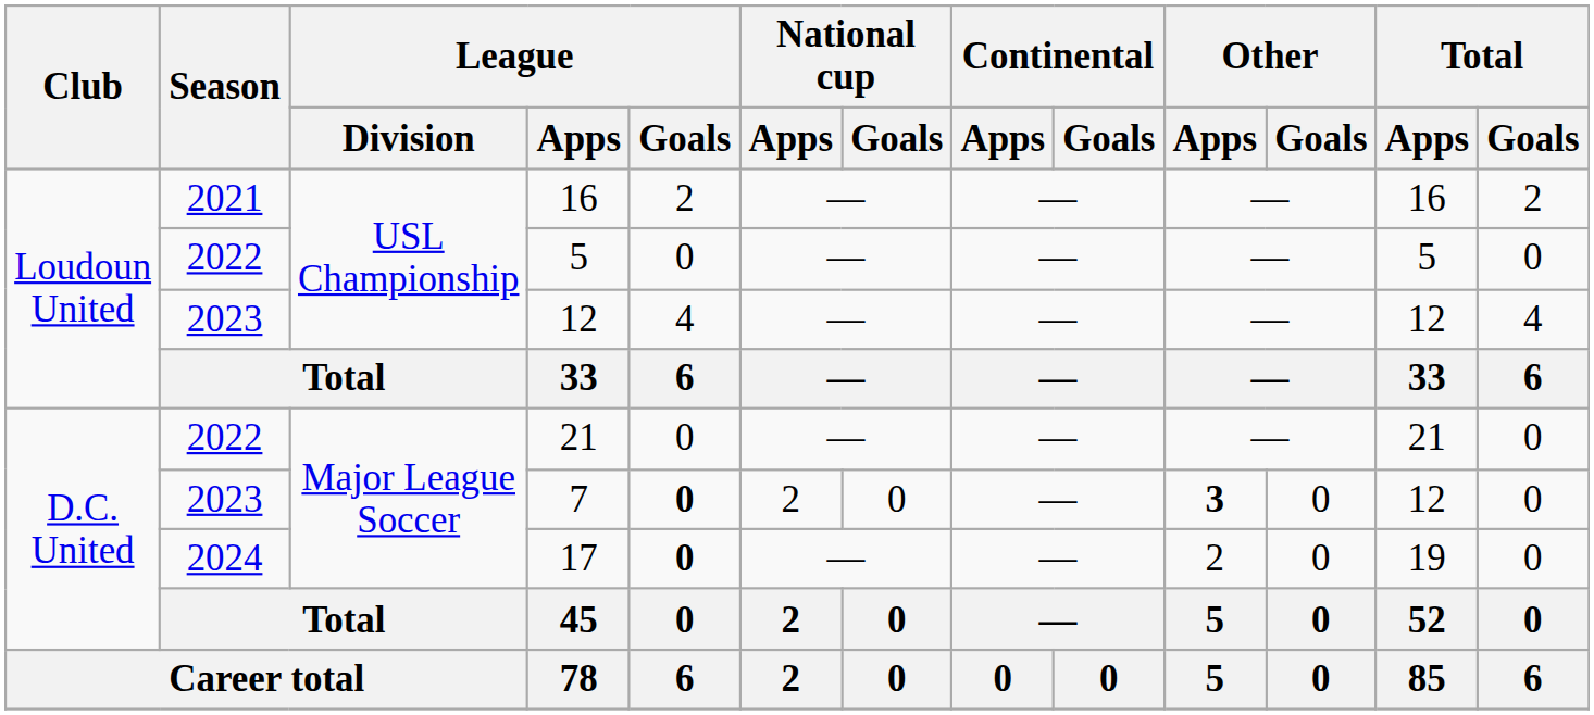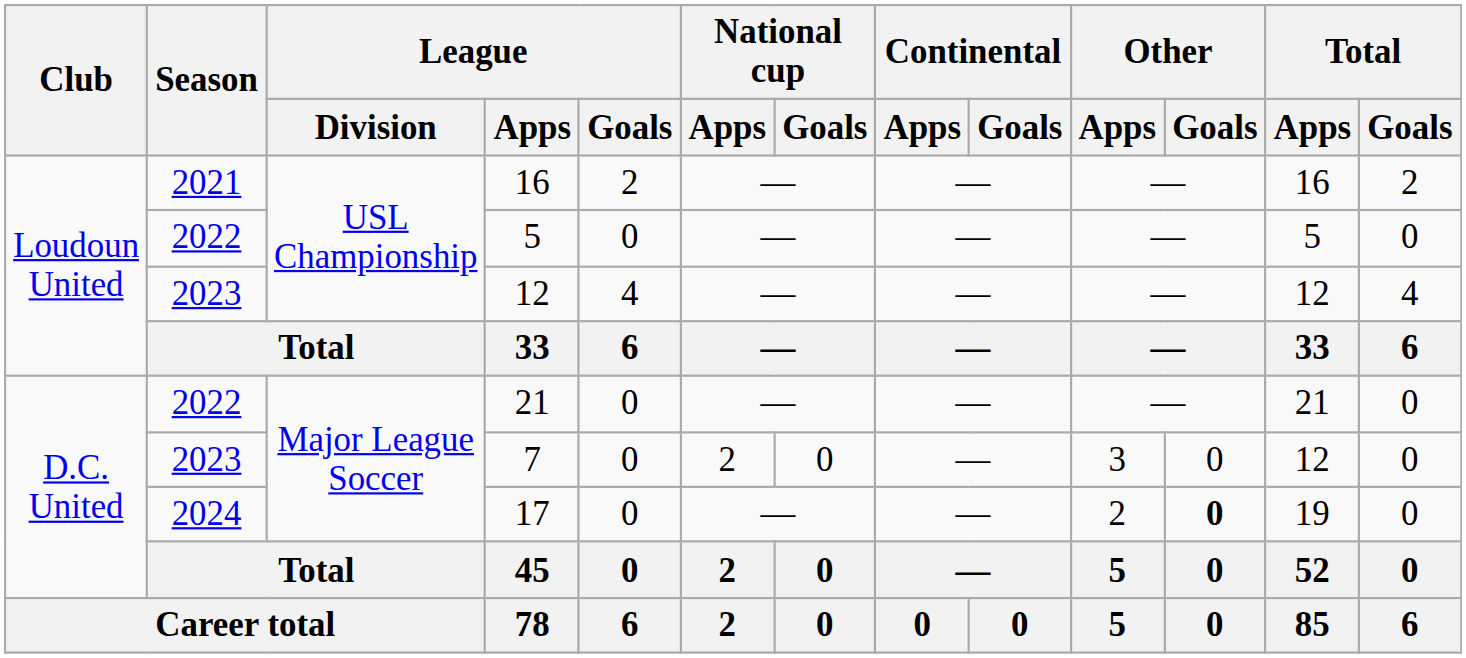7 | League / Goals: bold -> normal
7 | Other / Apps: bold -> normal
17 | League / Goals: bold -> normal
17 | Other / Goals: normal -> bold
